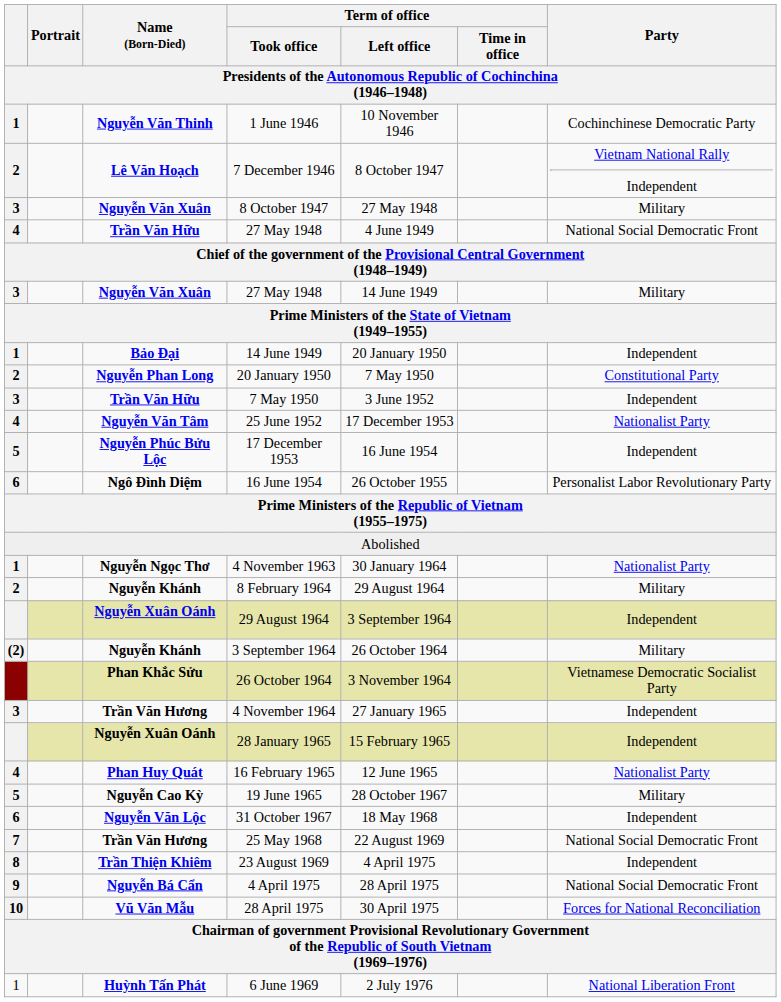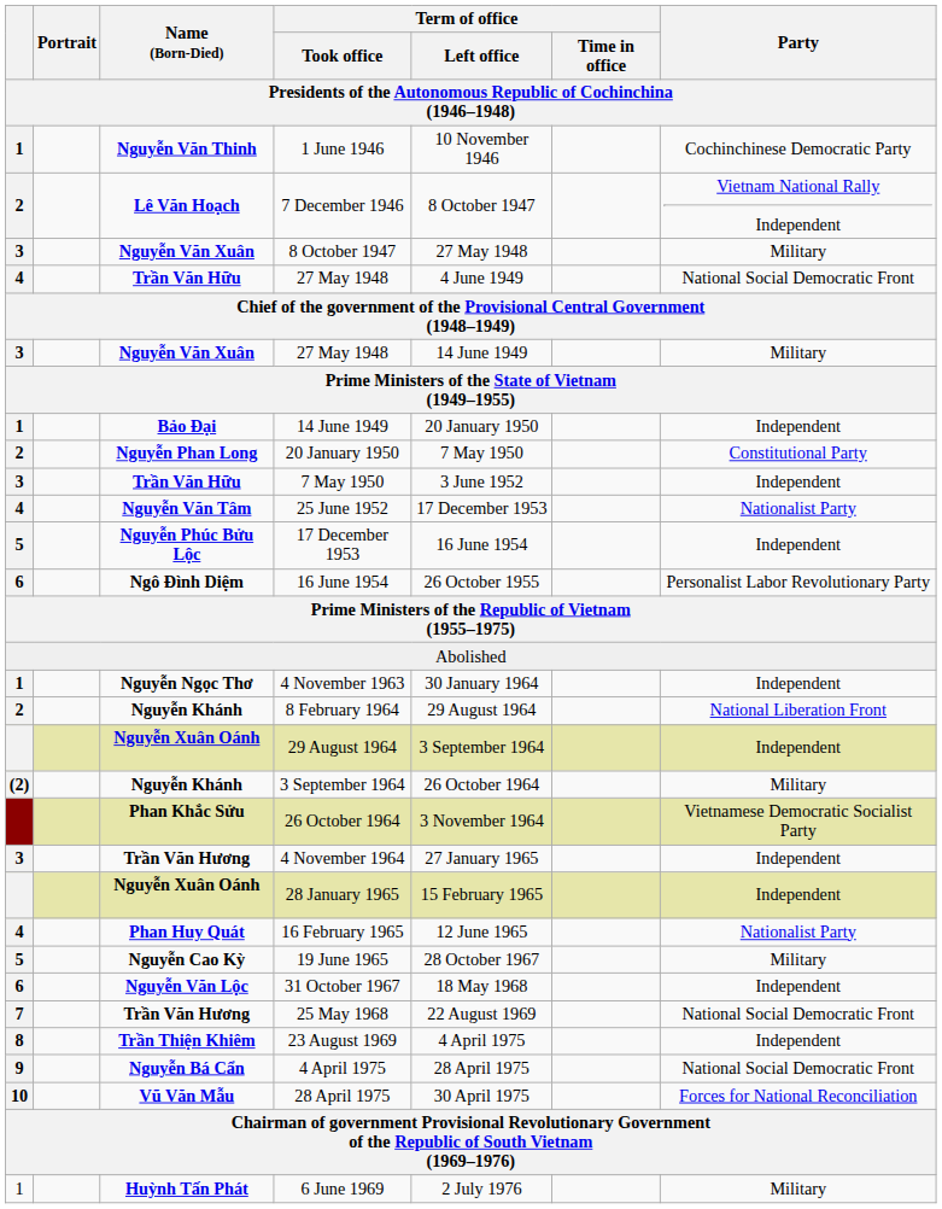4 November 1963 | Party: Nationalist Party -> Independent
8 February 1964 | Party: Military -> National Liberation Front
6 June 1969 | Party: National Liberation Front -> Military
